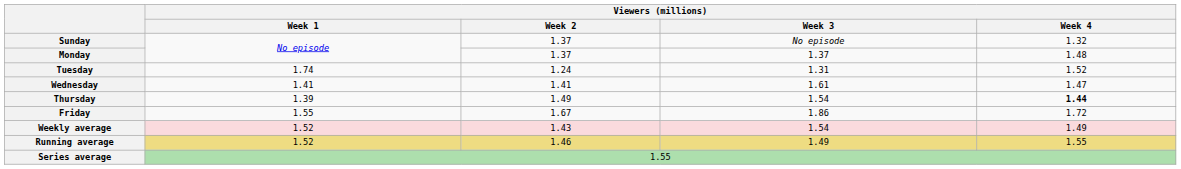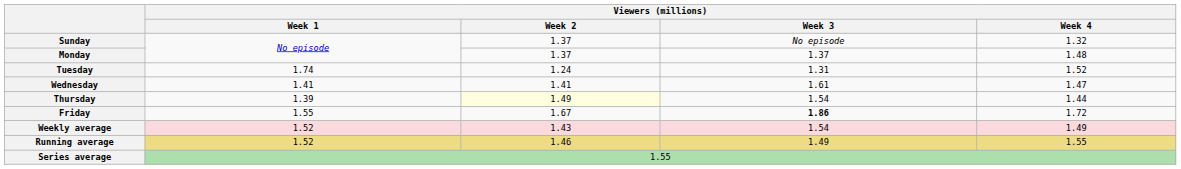Thursday | Viewers (millions) / Week 2: no background -> lightyellow background
Thursday | Viewers (millions) / Week 4: bold -> normal
Friday | Viewers (millions) / Week 3: normal -> bold
